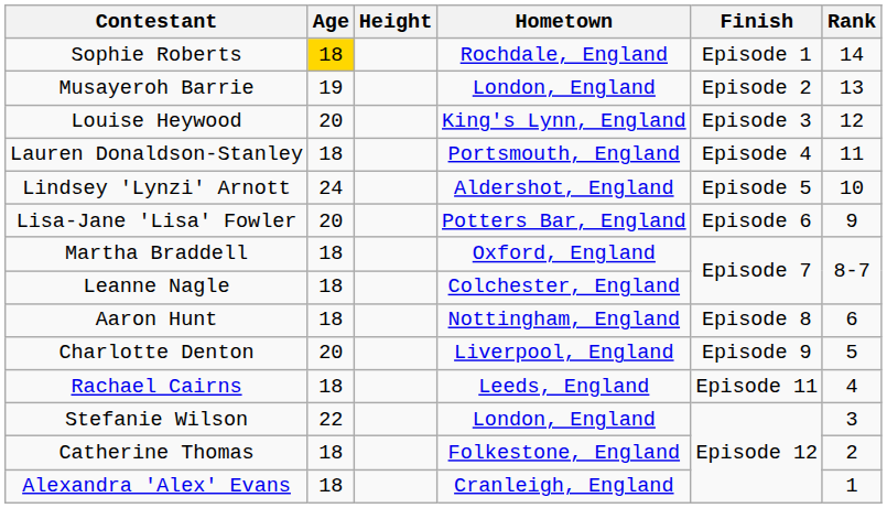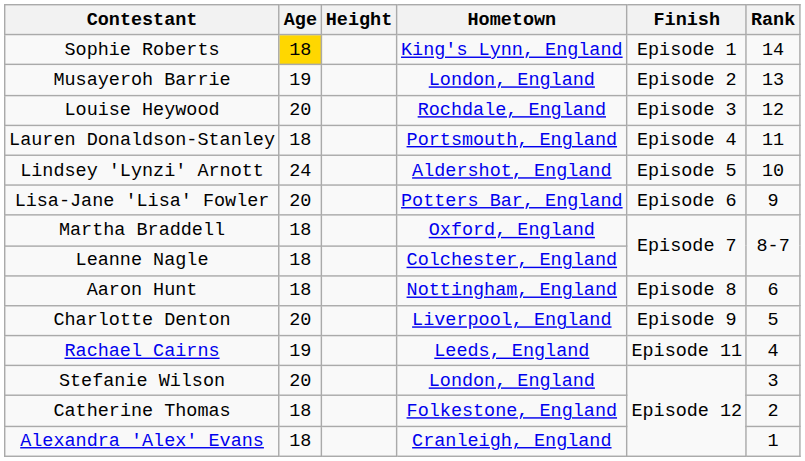Sophie Roberts | Hometown: Rochdale, England -> King's Lynn, England
Louise Heywood | Hometown: King's Lynn, England -> Rochdale, England
Rachael Cairns | Age: 18 -> 19
Stefanie Wilson | Age: 22 -> 20
